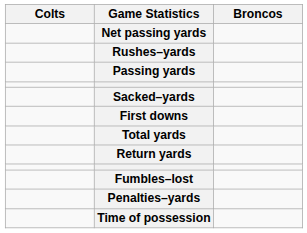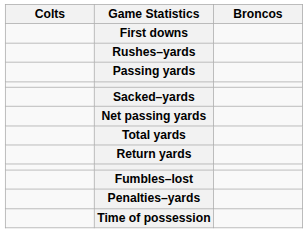rows swapped: First downs <-> Net passing yards
